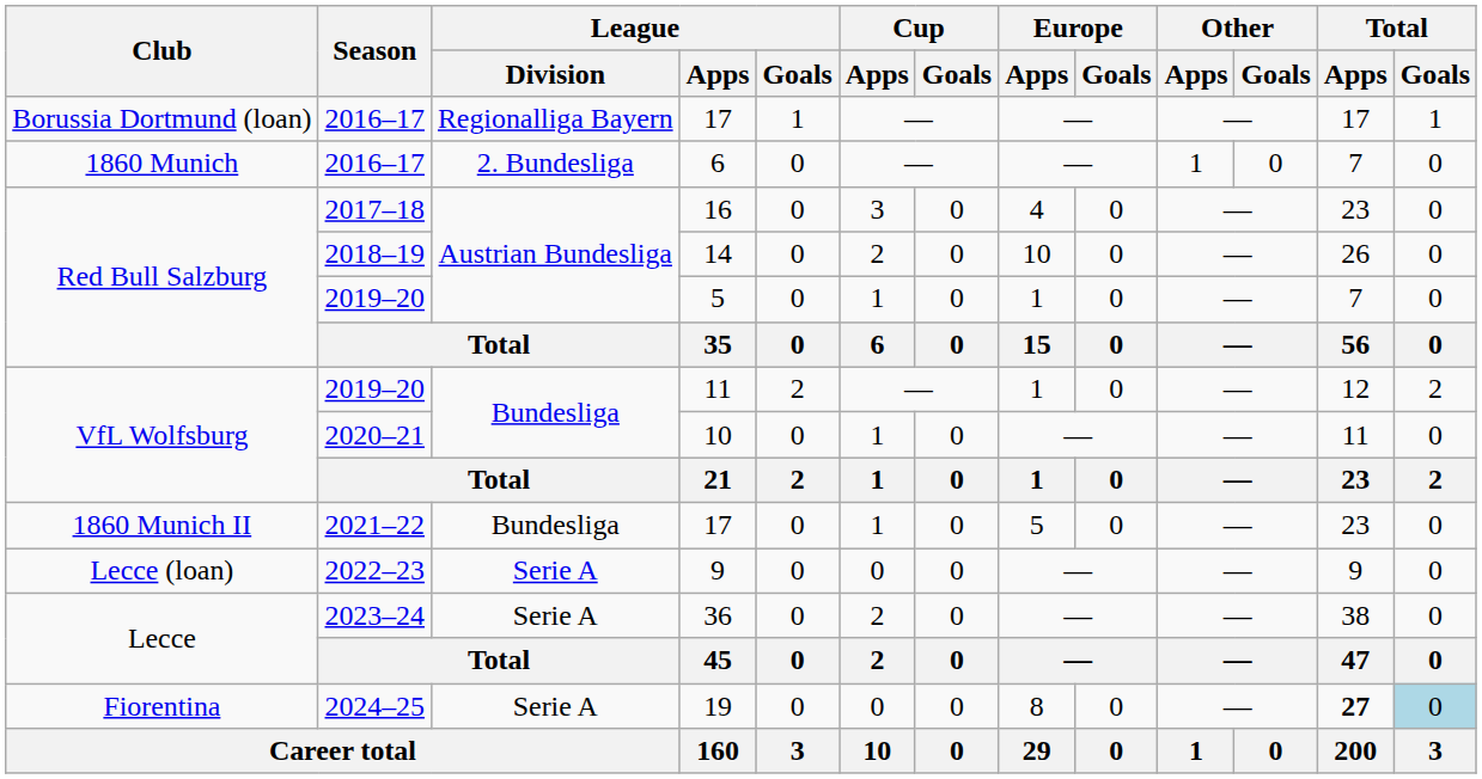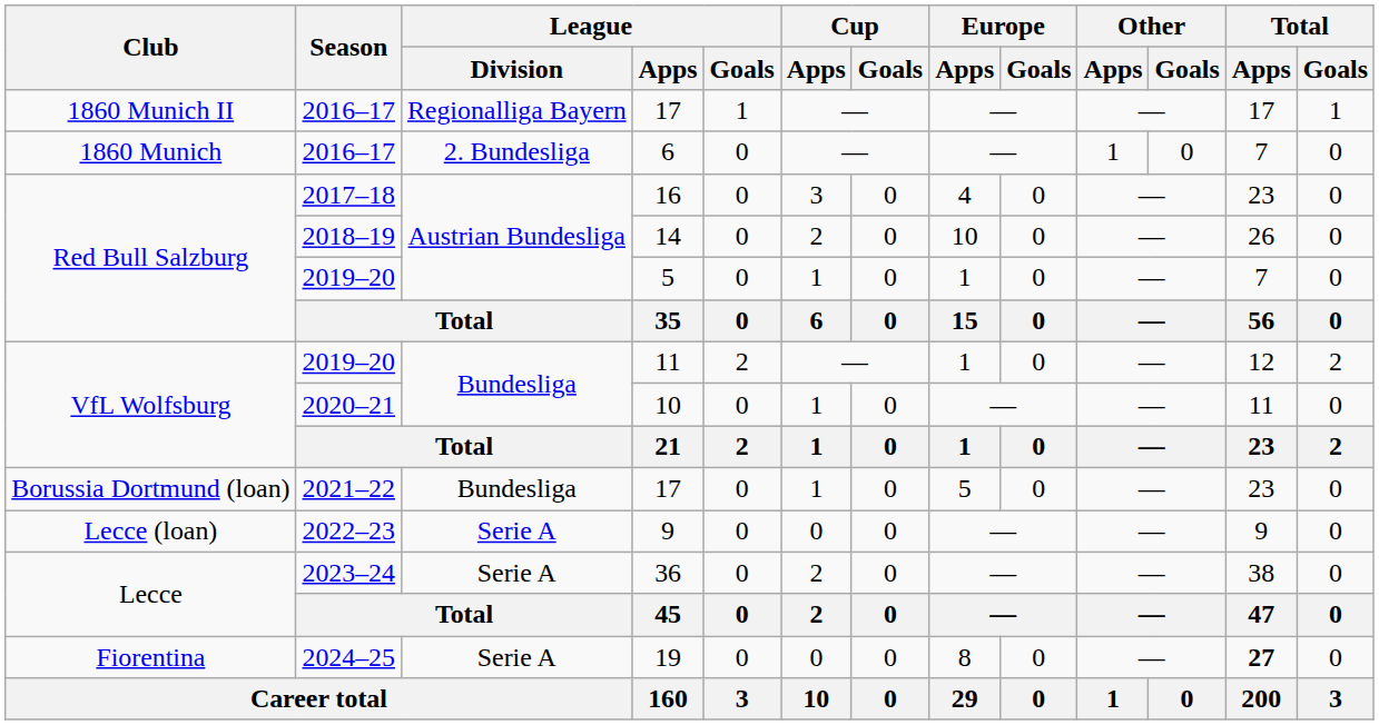2016–17 / 17 | Club: Borussia Dortmund (loan) -> 1860 Munich II
2021–22 / 17 | Club: 1860 Munich II -> Borussia Dortmund (loan)
19 | Total / Goals: lightblue background -> no background
